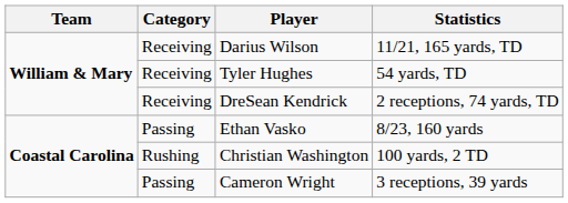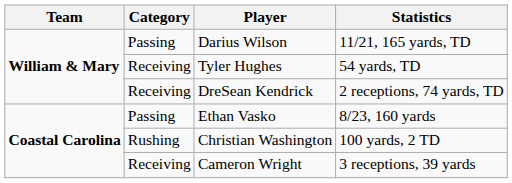Darius Wilson | Category: Receiving -> Passing
Cameron Wright | Category: Passing -> Receiving
